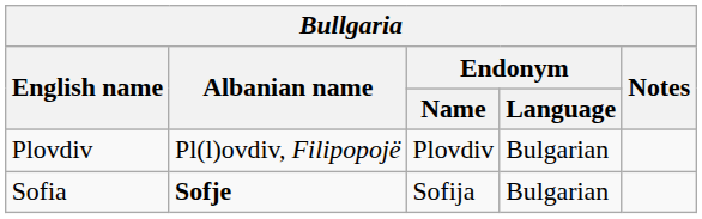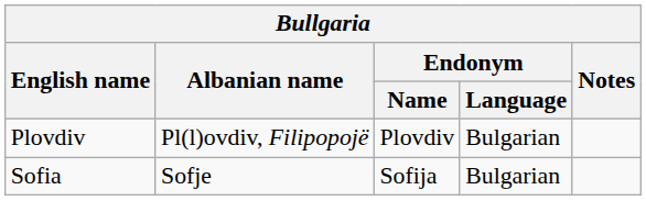Sofia | Albanian name: bold -> normal
